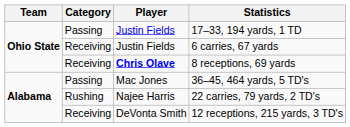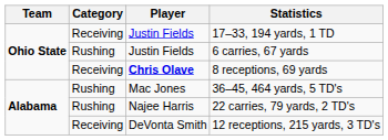17–33, 194 yards, 1 TD | Category: Passing -> Receiving
6 carries, 67 yards | Category: Receiving -> Rushing
36–45, 464 yards, 5 TD's | Category: Passing -> Rushing
